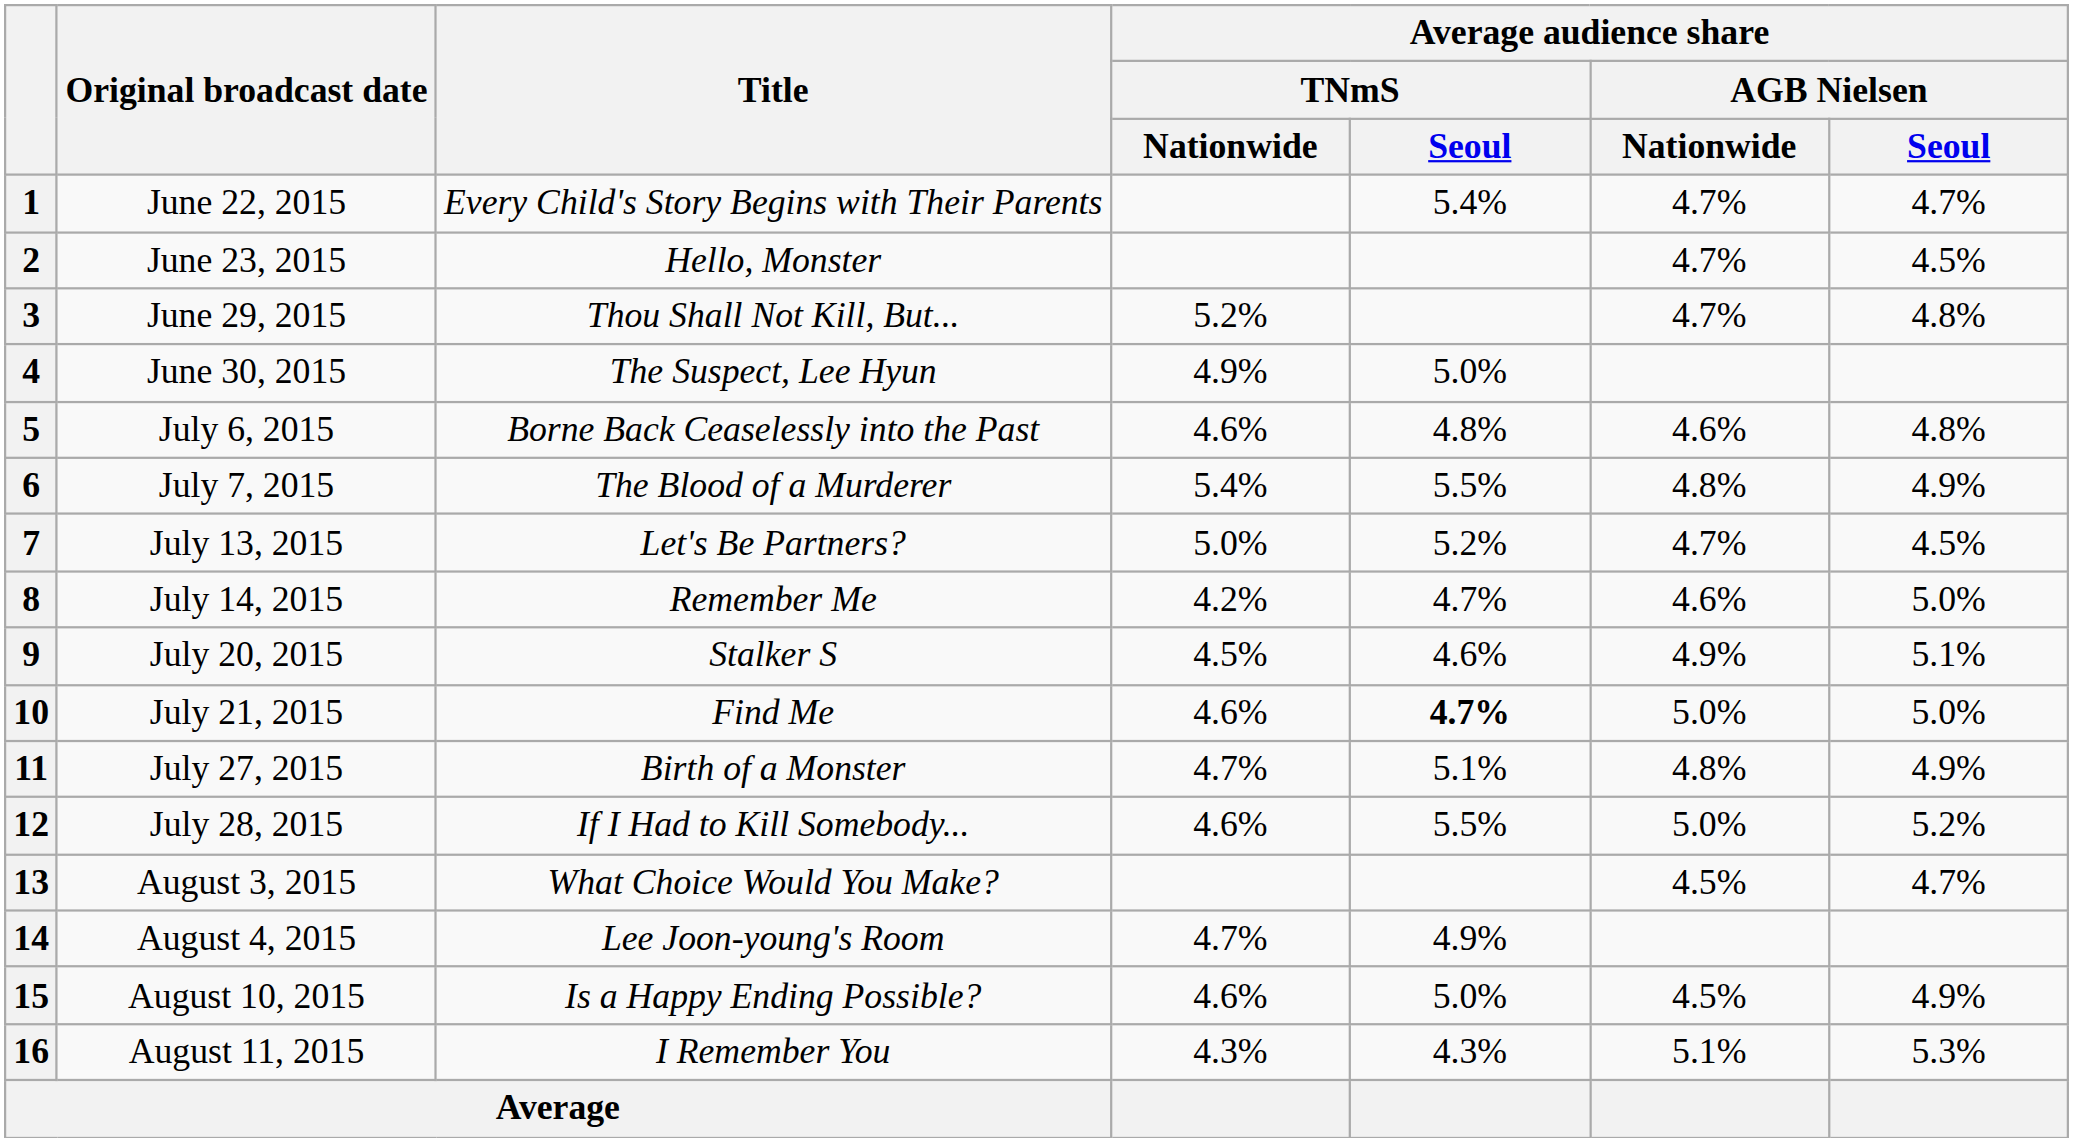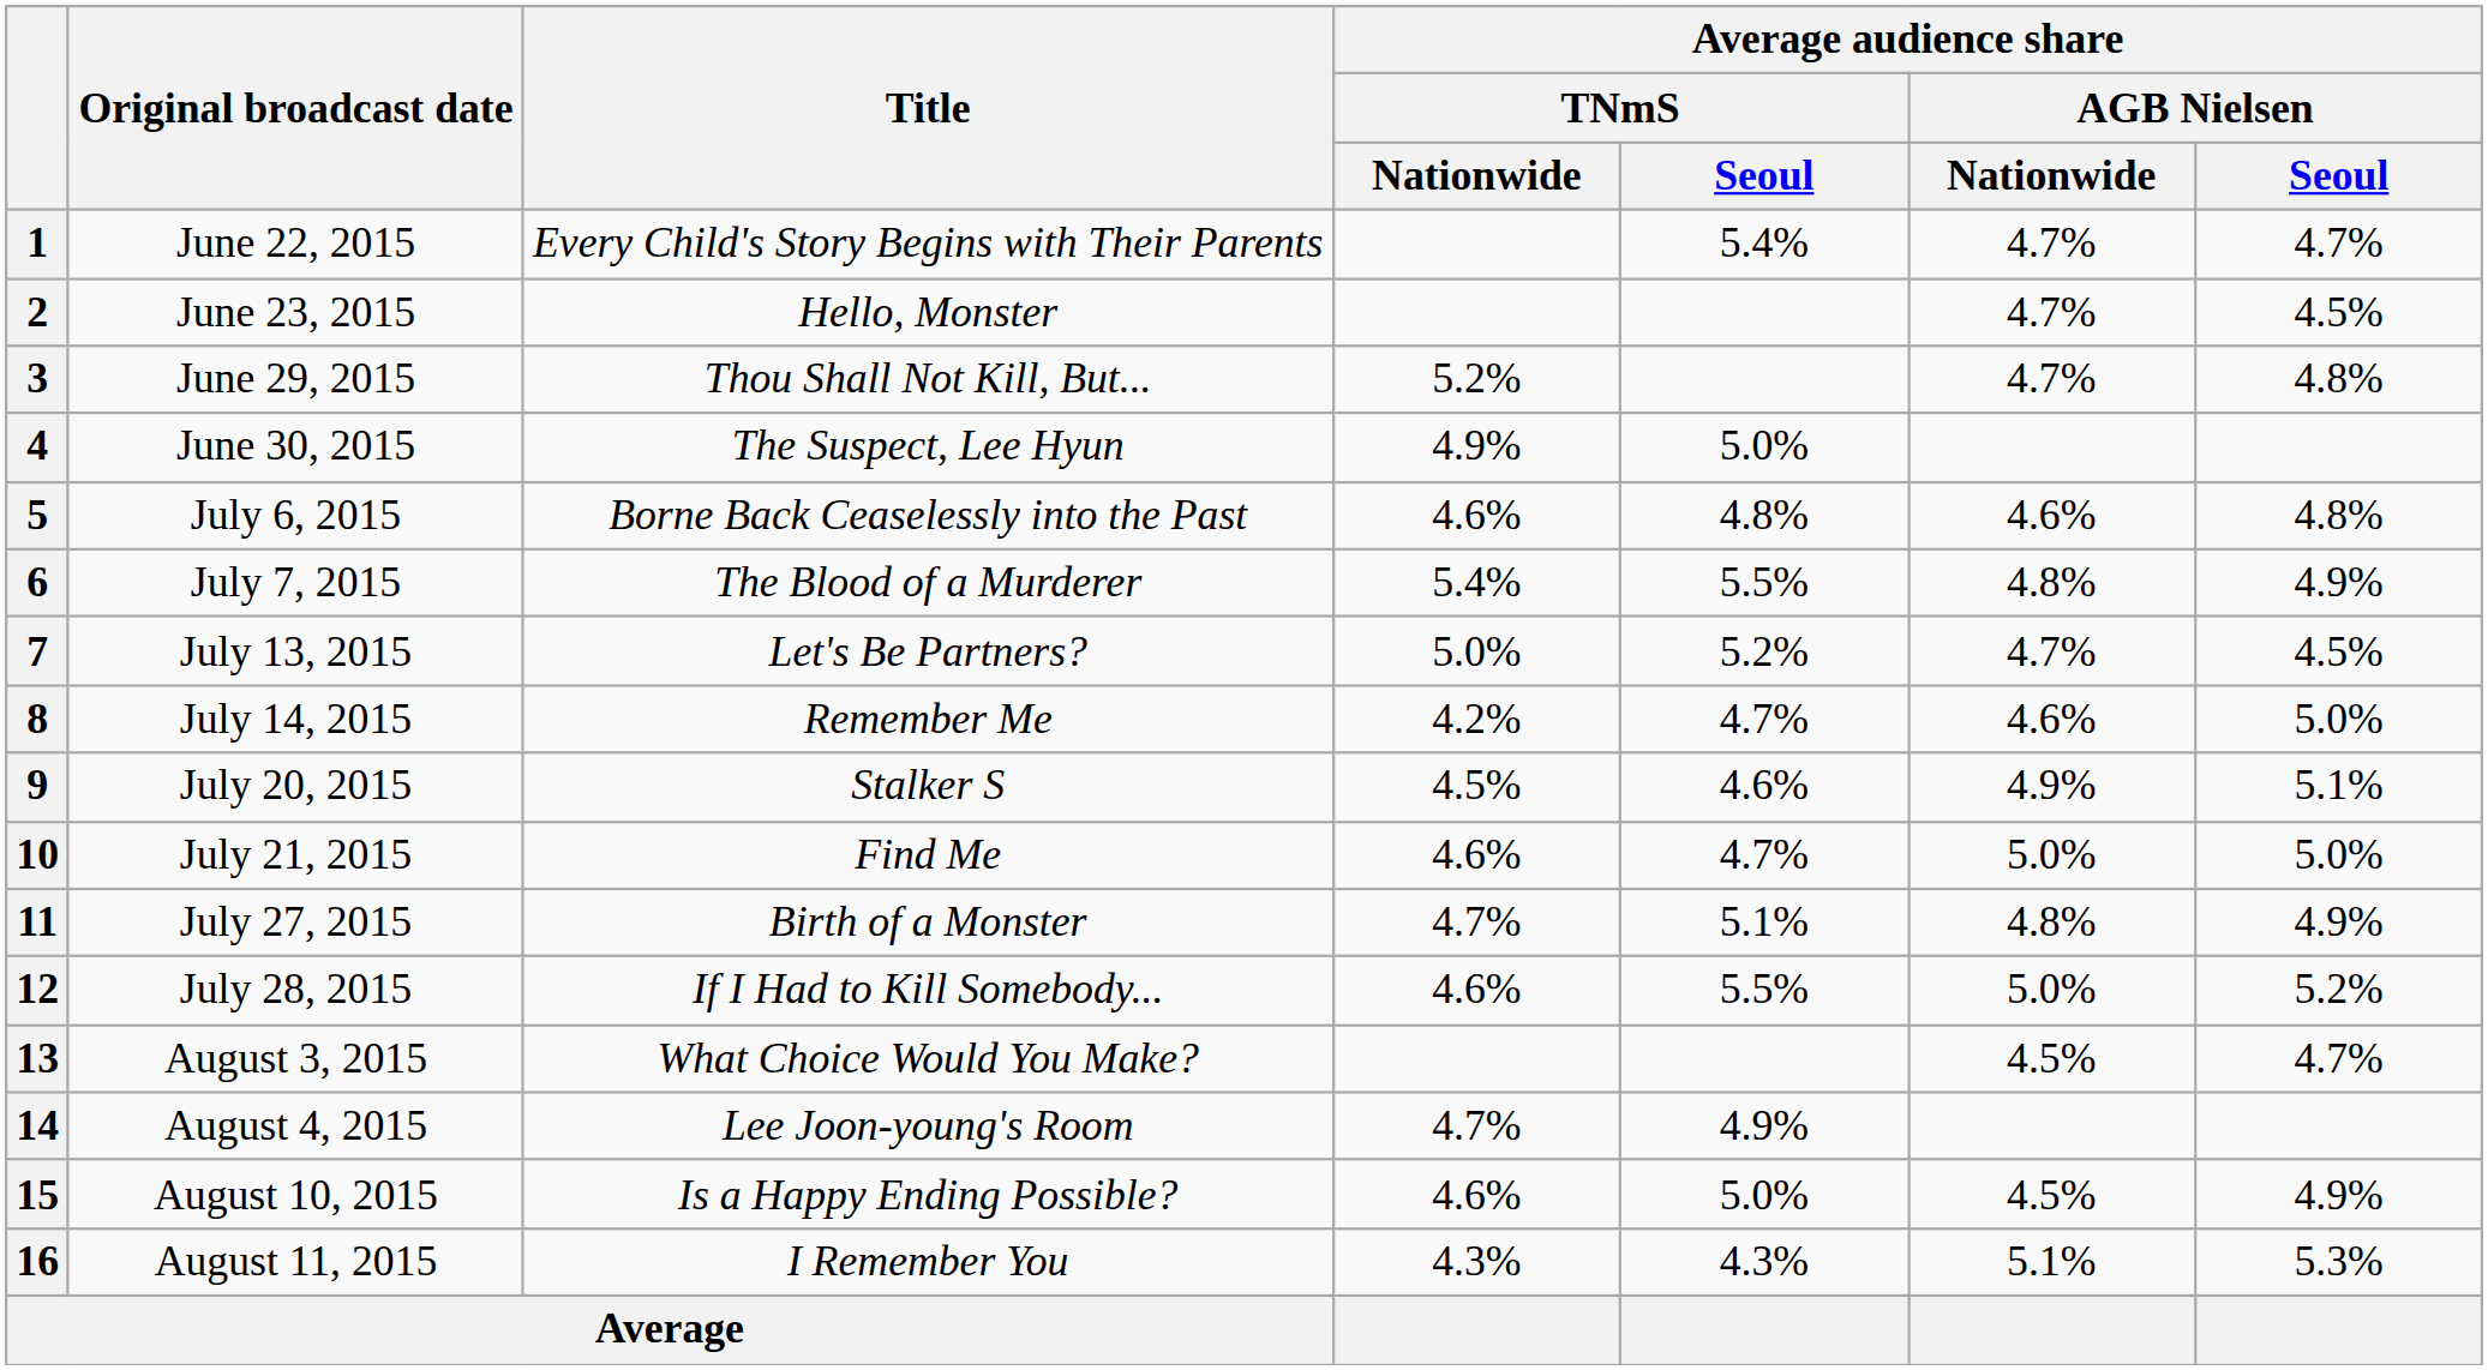10 | Average audience share / TNmS / Seoul: bold -> normal
